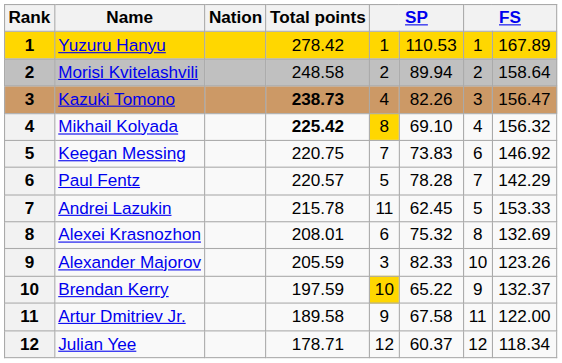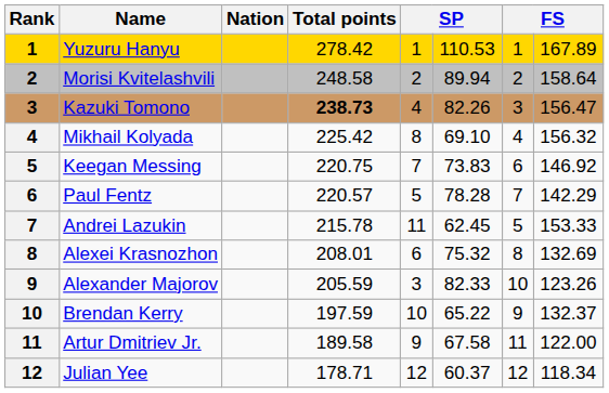Mikhail Kolyada | Total points: bold -> normal
Mikhail Kolyada | column 5: gold background -> no background
Brendan Kerry | column 5: gold background -> no background
